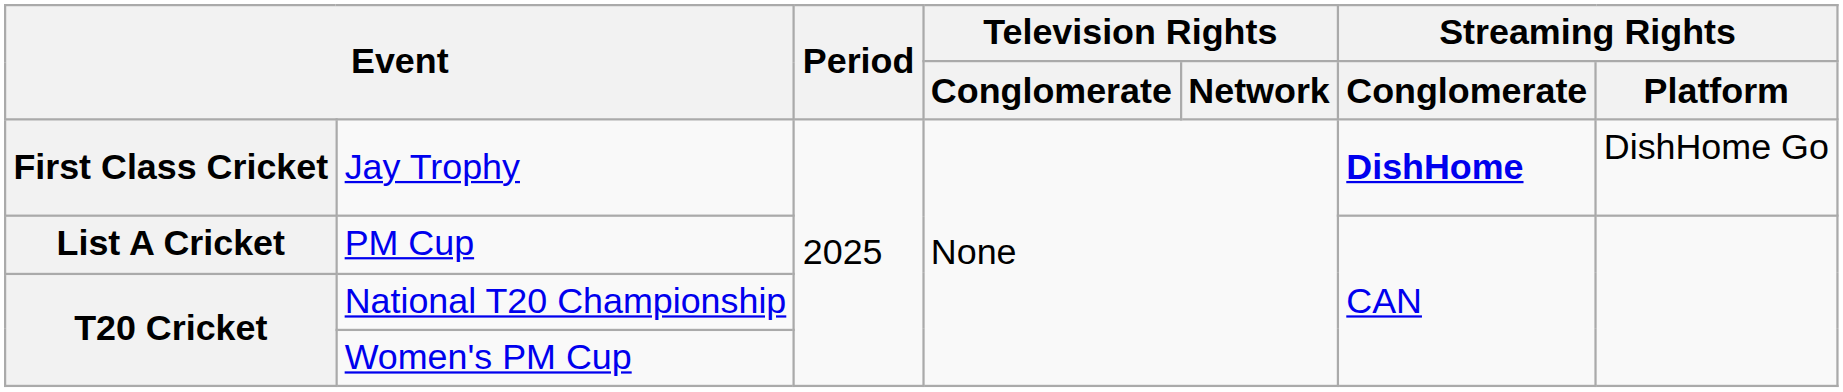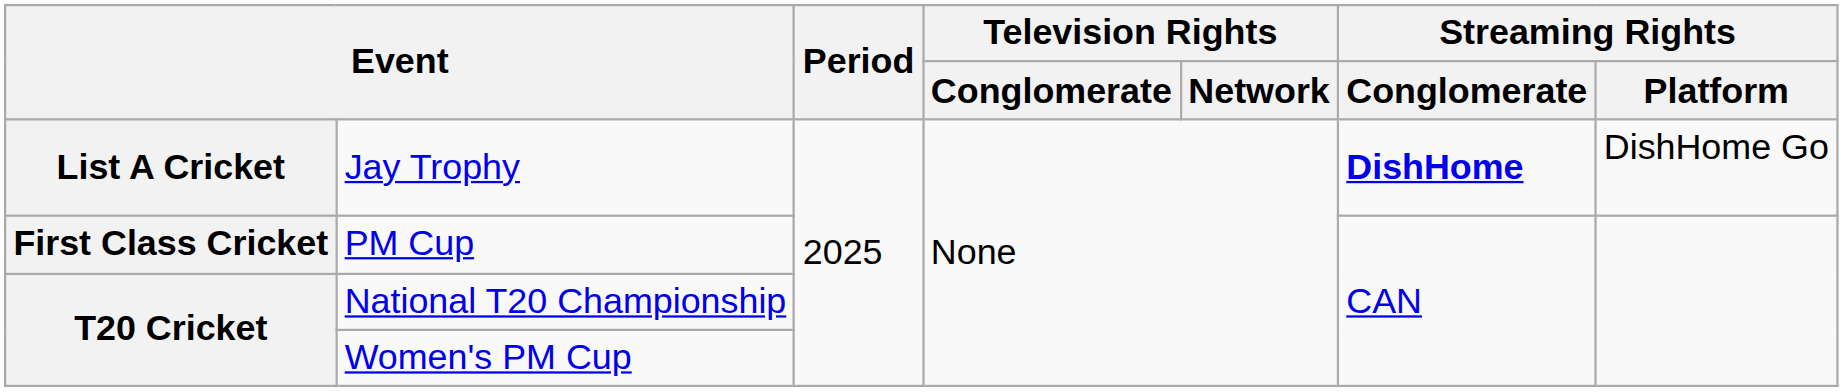Jay Trophy | column 1: First Class Cricket -> List A Cricket
PM Cup | column 1: List A Cricket -> First Class Cricket
